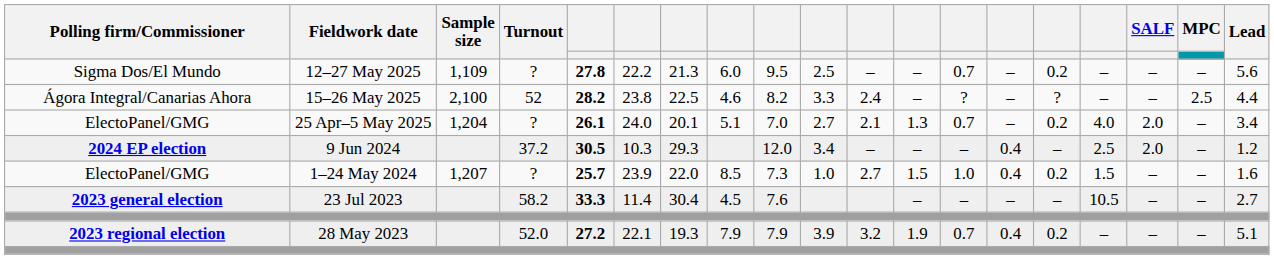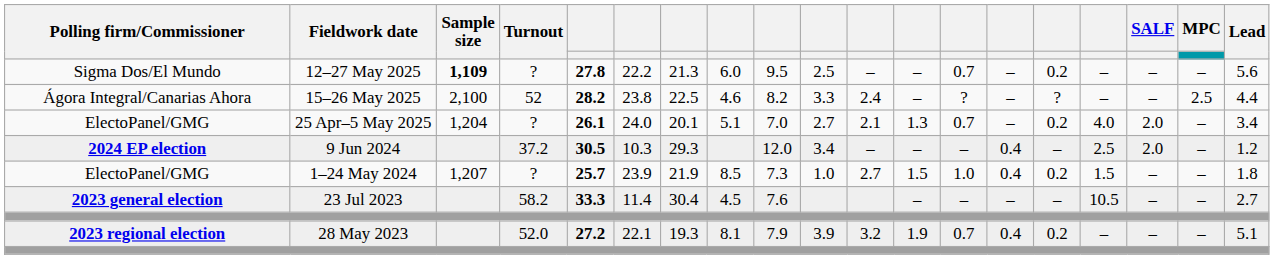12–27 May 2025 | Sample size: normal -> bold
1–24 May 2024 | column 7: 22.0 -> 21.9
1–24 May 2024 | Lead: 1.6 -> 1.8
28 May 2023 | column 8: 7.9 -> 8.1
